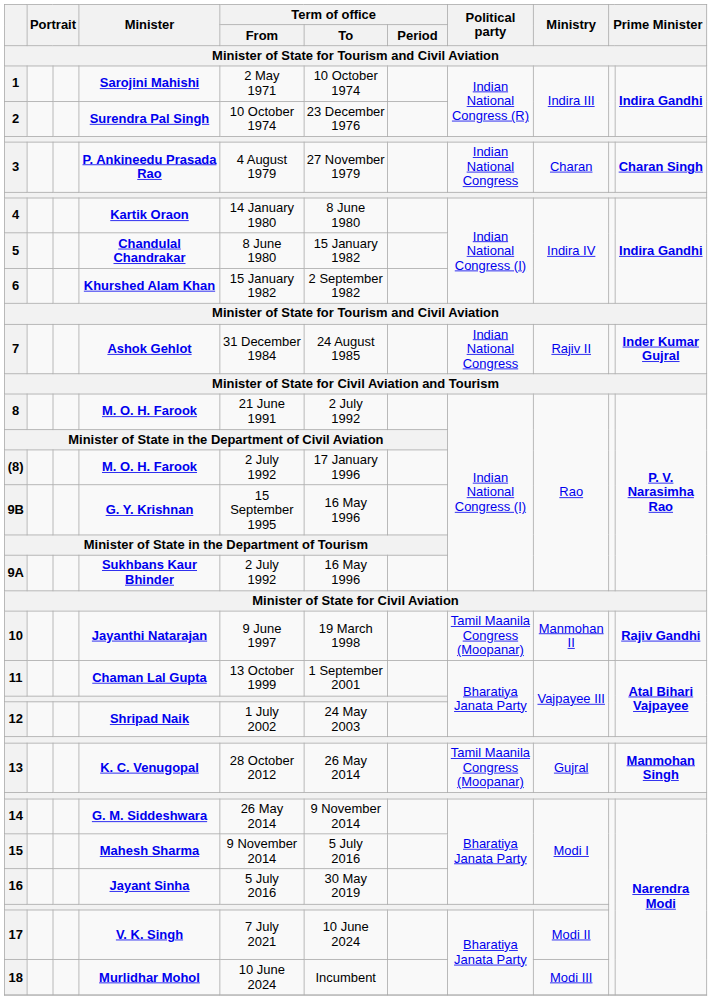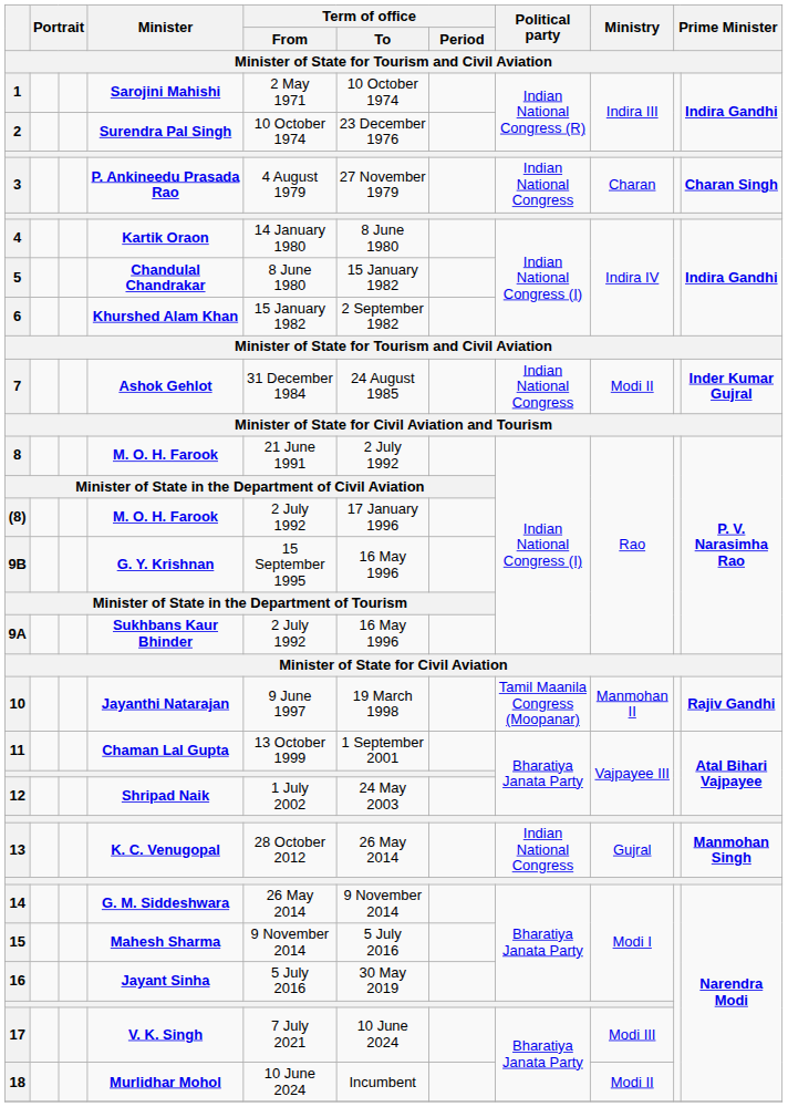7 | Ministry: Rajiv II -> Modi II
13 | Political party: Tamil Maanila Congress (Moopanar) -> Indian National Congress
17 | Ministry: Modi II -> Modi III
18 | Ministry: Modi III -> Modi II
